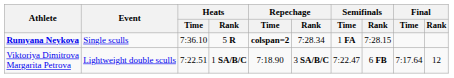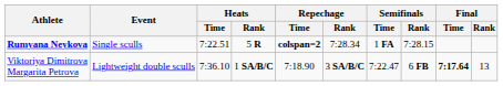Rumyana Neykova | Heats / Time: 7:36.10 -> 7:22.51
Viktoriya Dimitrova Margarita Petrova | Heats / Time: 7:22.51 -> 7:36.10
Viktoriya Dimitrova Margarita Petrova | Final / Time: normal -> bold
Viktoriya Dimitrova Margarita Petrova | Final / Rank: 12 -> 13
